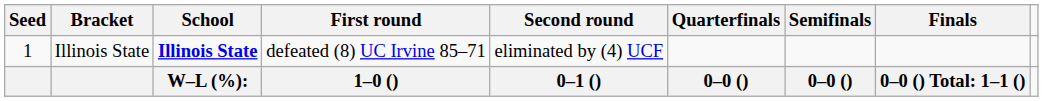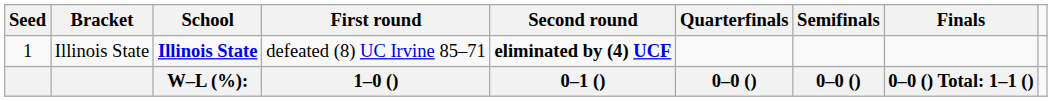row 2 | Second round: normal -> bold
